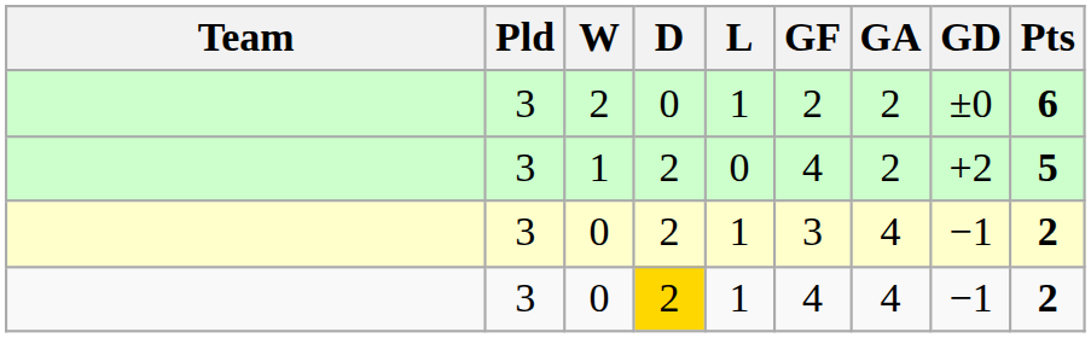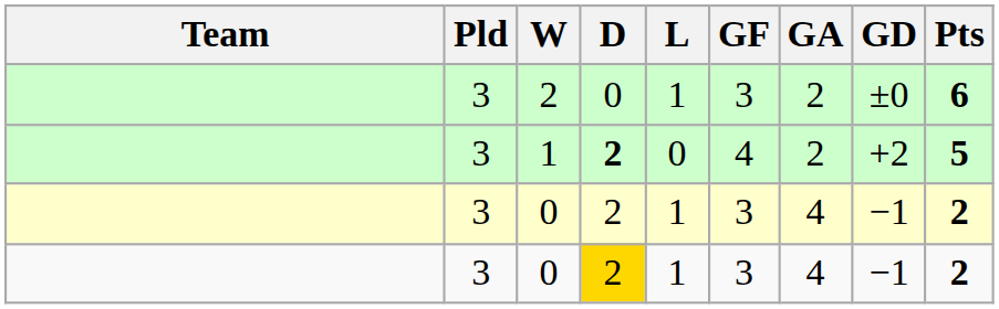row 2 | GF: 2 -> 3
row 3 | D: normal -> bold
row 5 | GF: 4 -> 3
